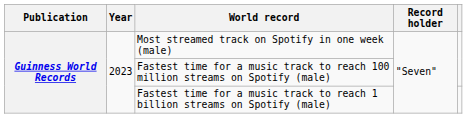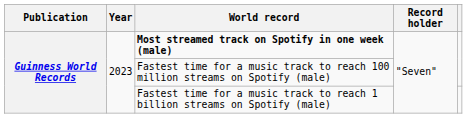Most streamed track on Spotify in one week (male) | World record: normal -> bold
